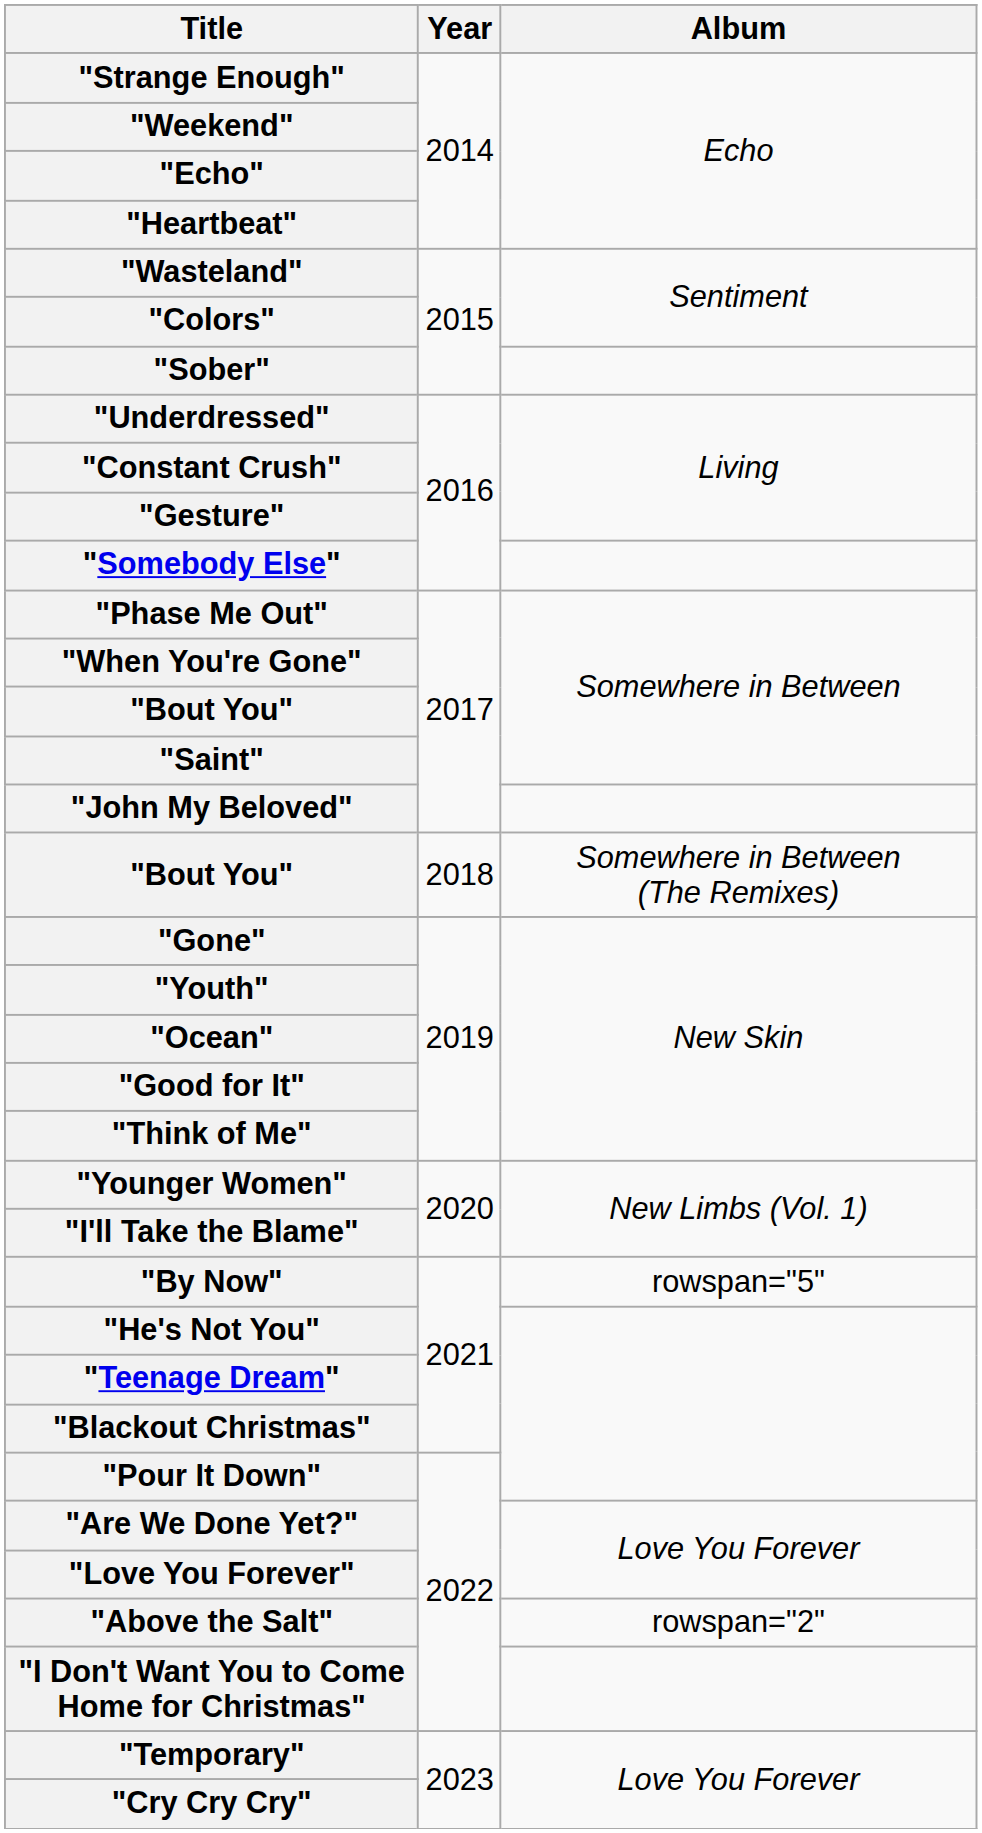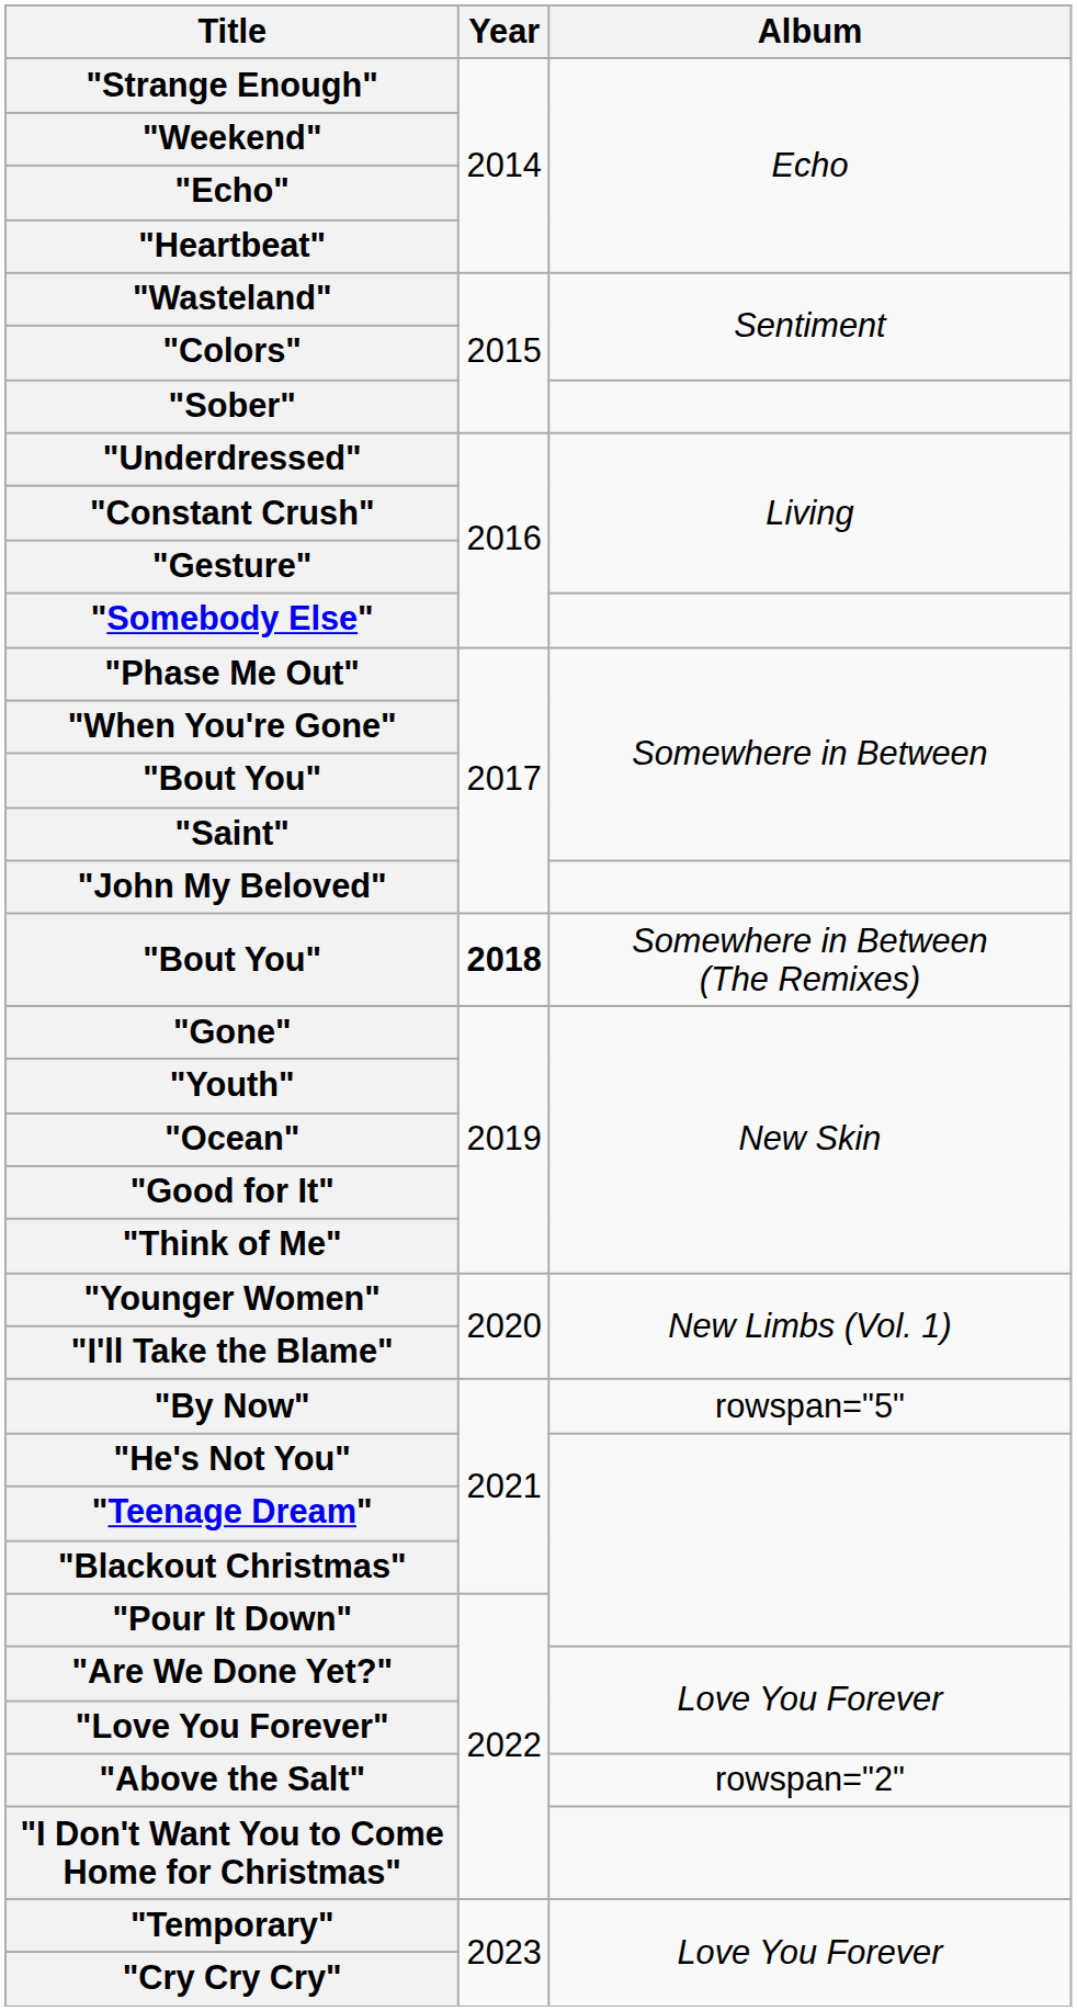"Bout You" / Somewhere in Between (The Remixes) | Year: normal -> bold
